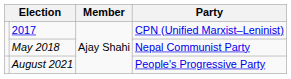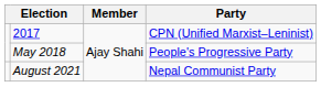May 2018 | Party: Nepal Communist Party -> People's Progressive Party
August 2021 | Party: People's Progressive Party -> Nepal Communist Party
